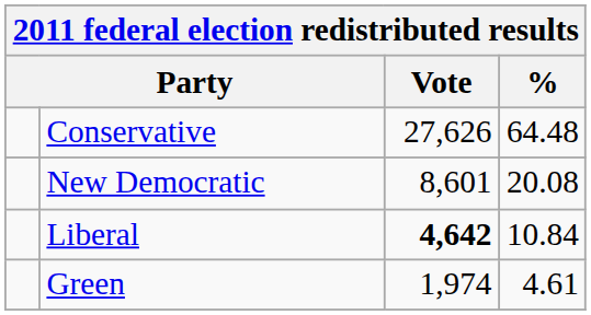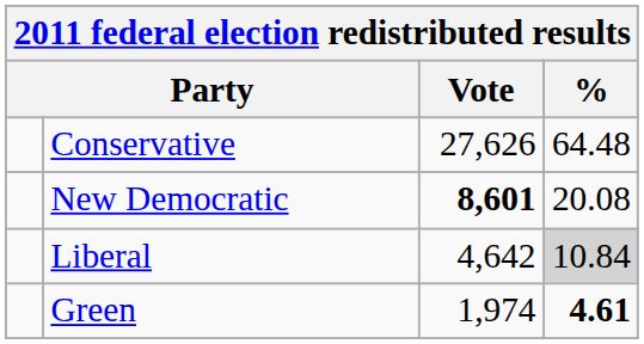New Democratic | Vote: normal -> bold
Liberal | Vote: bold -> normal
Liberal | %: no background -> lightgrey background
Green | %: normal -> bold
